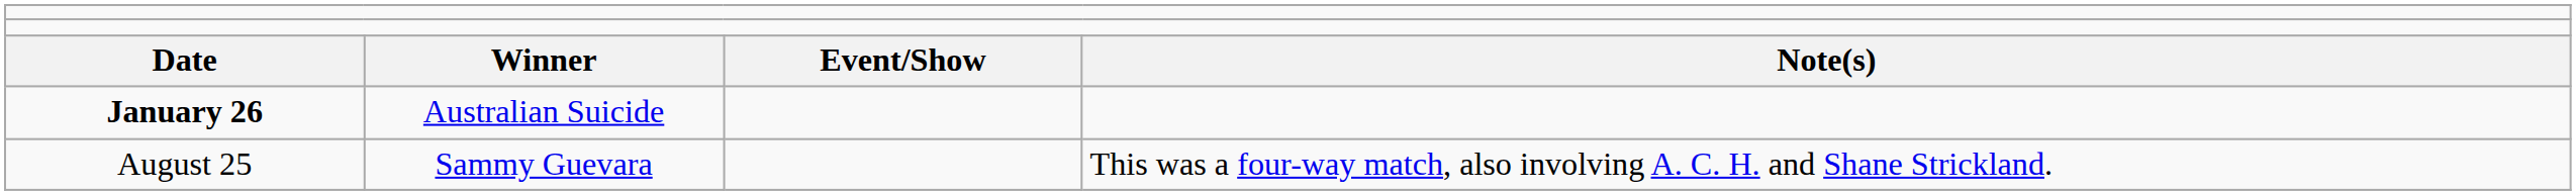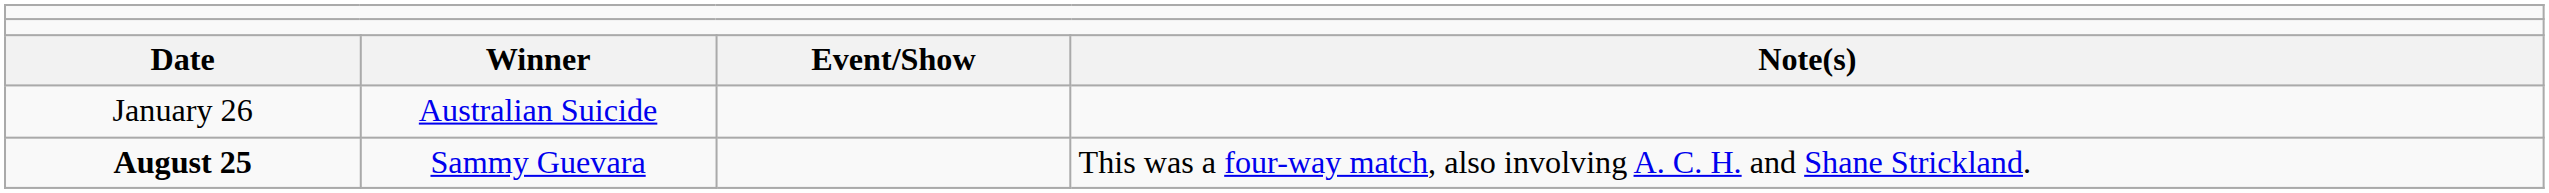January 26 | column 1: bold -> normal
August 25 | column 1: normal -> bold
